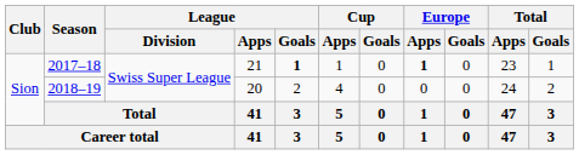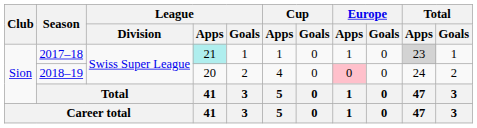2017–18 | League / Apps: no background -> paleturquoise background
2017–18 | League / Goals: bold -> normal
2017–18 | Europe / Apps: bold -> normal
2017–18 | Total / Apps: no background -> lightgrey background
2018–19 | Europe / Apps: no background -> pink background
